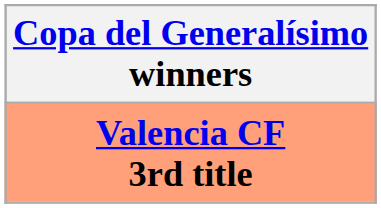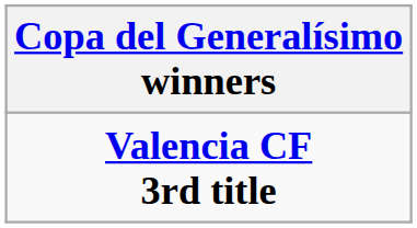row 2 | column 1: lightsalmon background -> no background
